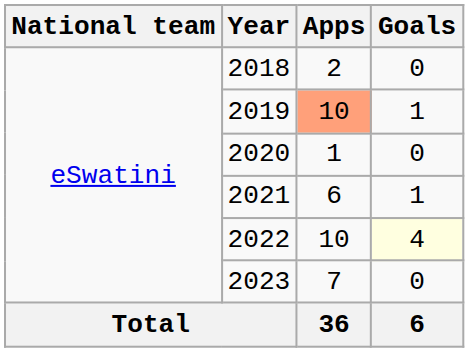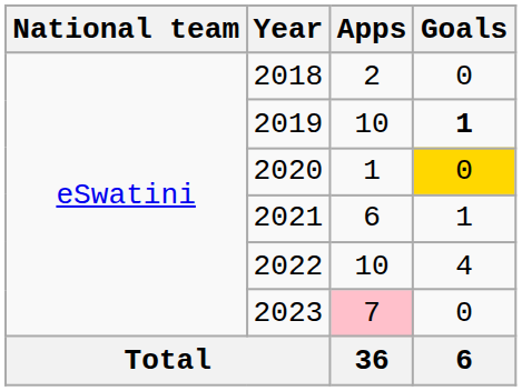2019 | Apps: lightsalmon background -> no background
2019 | Goals: normal -> bold
2020 | Goals: no background -> gold background
2022 | Goals: lightyellow background -> no background
2023 | Apps: no background -> pink background
